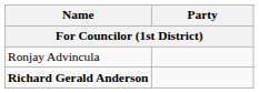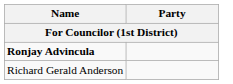Ronjay Advincula | Name: normal -> bold
Richard Gerald Anderson | Name: bold -> normal
